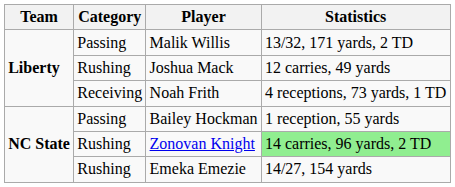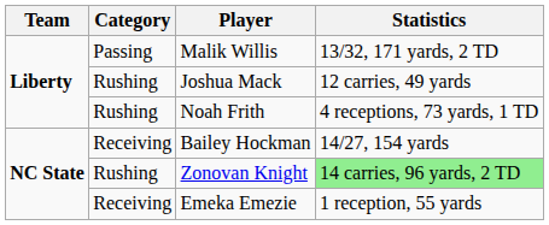Noah Frith | Category: Receiving -> Rushing
Bailey Hockman | Category: Passing -> Receiving
Bailey Hockman | Statistics: 1 reception, 55 yards -> 14/27, 154 yards
Emeka Emezie | Category: Rushing -> Receiving
Emeka Emezie | Statistics: 14/27, 154 yards -> 1 reception, 55 yards
